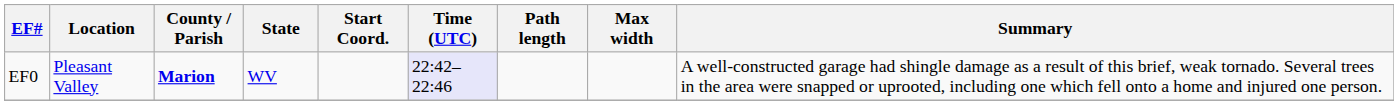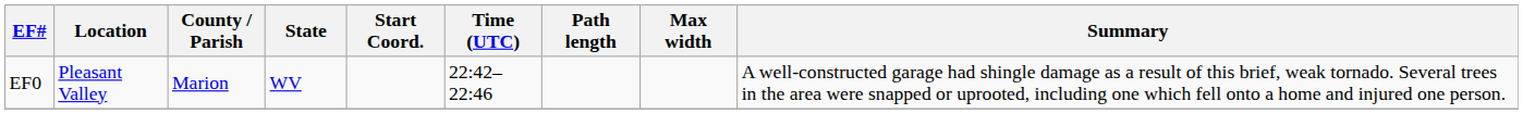EF0 | County / Parish: bold -> normal
EF0 | Time (UTC): lavender background -> no background
